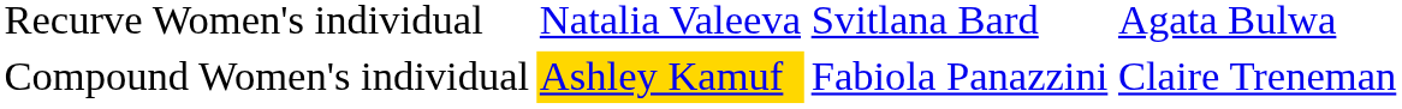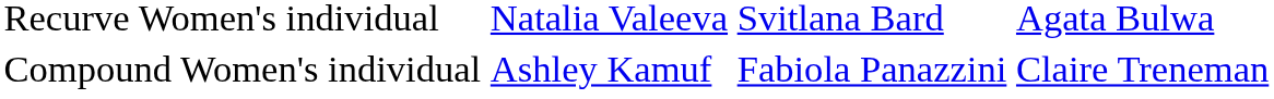Compound Women's individual | column 2: gold background -> no background
